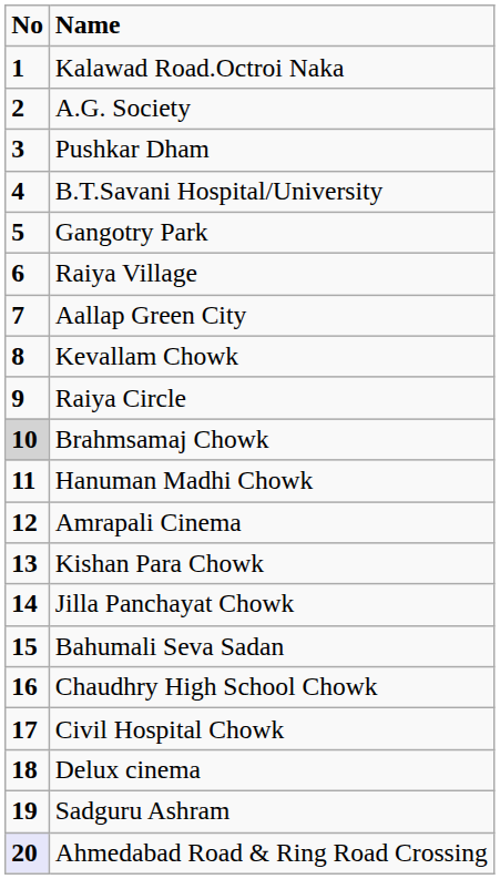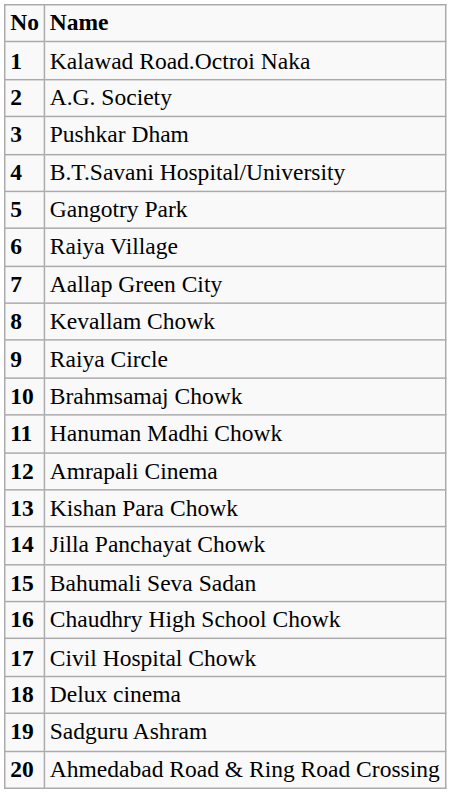Brahmsamaj Chowk | No: lightgrey background -> no background
Ahmedabad Road & Ring Road Crossing | No: lavender background -> no background
